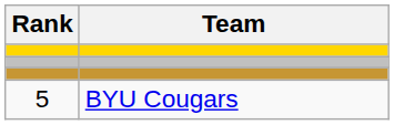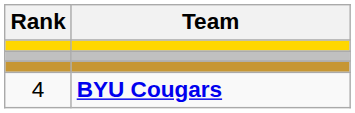row 5 | Rank: 5 -> 4
row 5 | Team: normal -> bold
